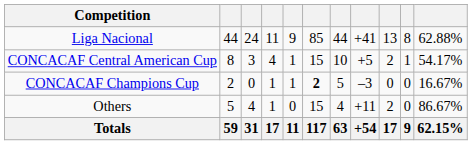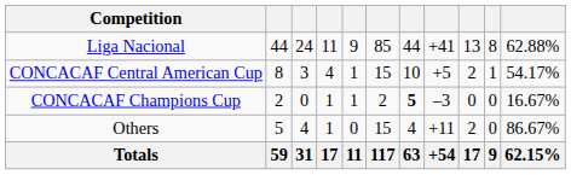CONCACAF Champions Cup | column 6: bold -> normal
CONCACAF Champions Cup | column 7: normal -> bold
